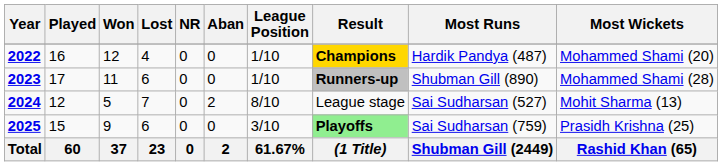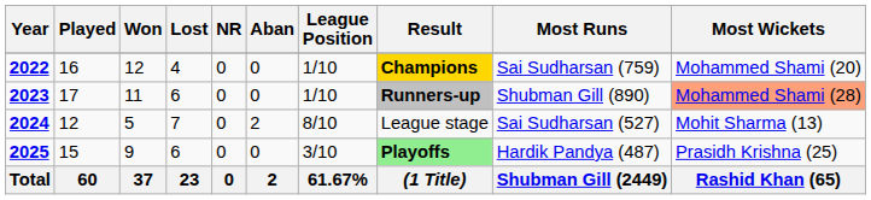2022 | Most Runs: Hardik Pandya (487) -> Sai Sudharsan (759)
2023 | Most Wickets: no background -> lightsalmon background
2025 | Most Runs: Sai Sudharsan (759) -> Hardik Pandya (487)
